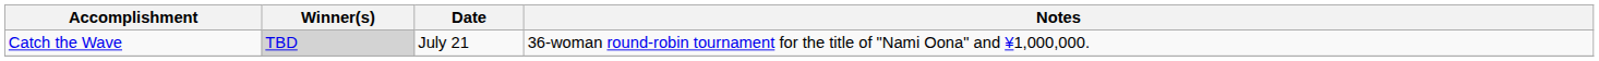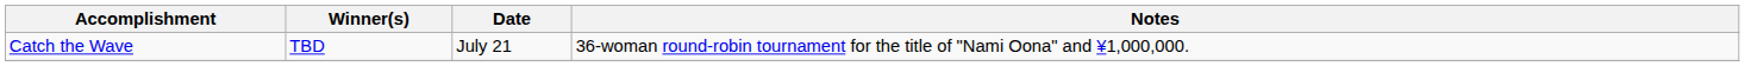Catch the Wave | Winner(s): lightgrey background -> no background
